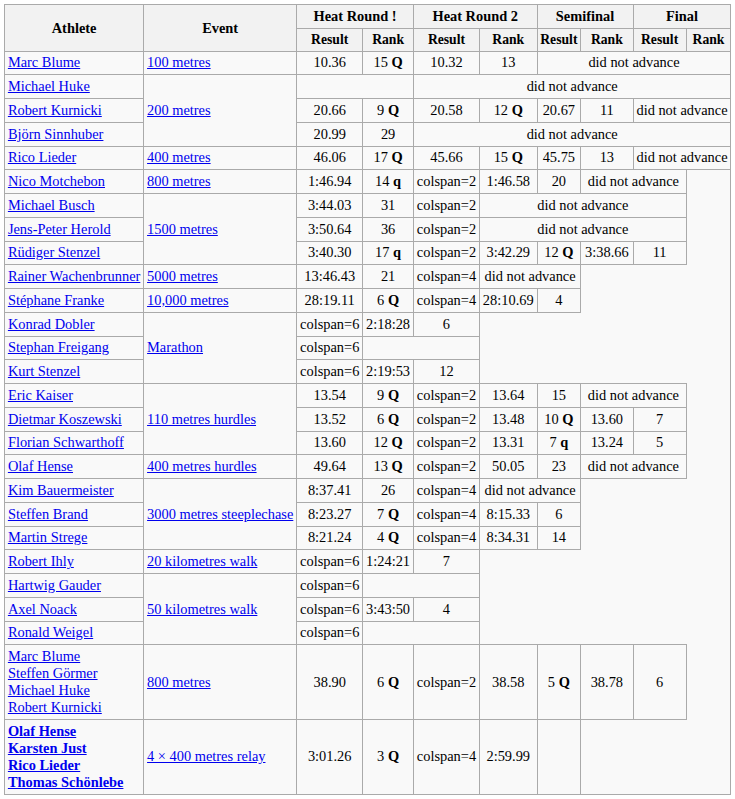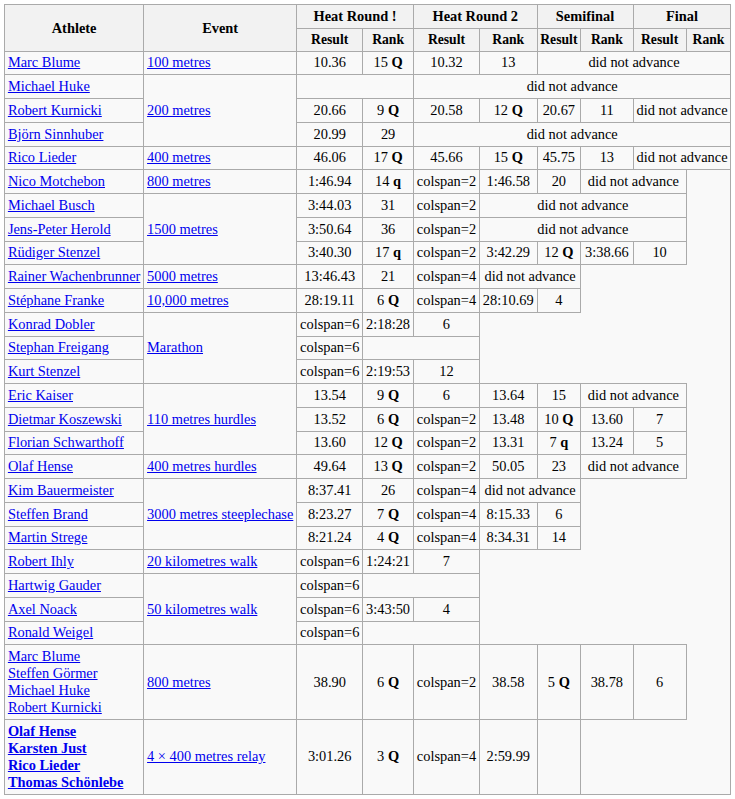Rüdiger Stenzel | Final / Result: 11 -> 10
Eric Kaiser | Heat Round 2 / Result: colspan=2 -> 6
